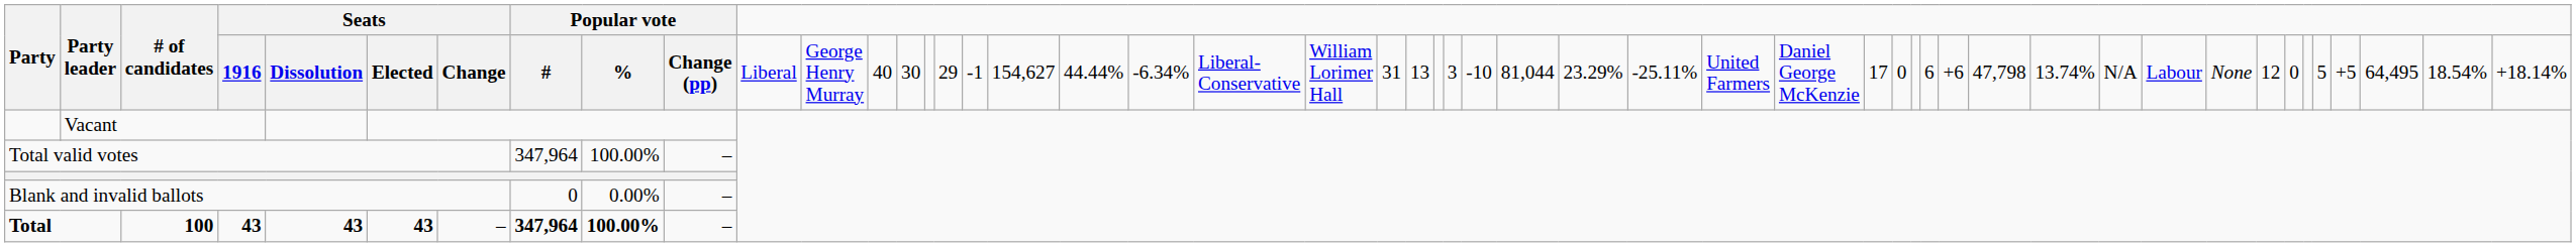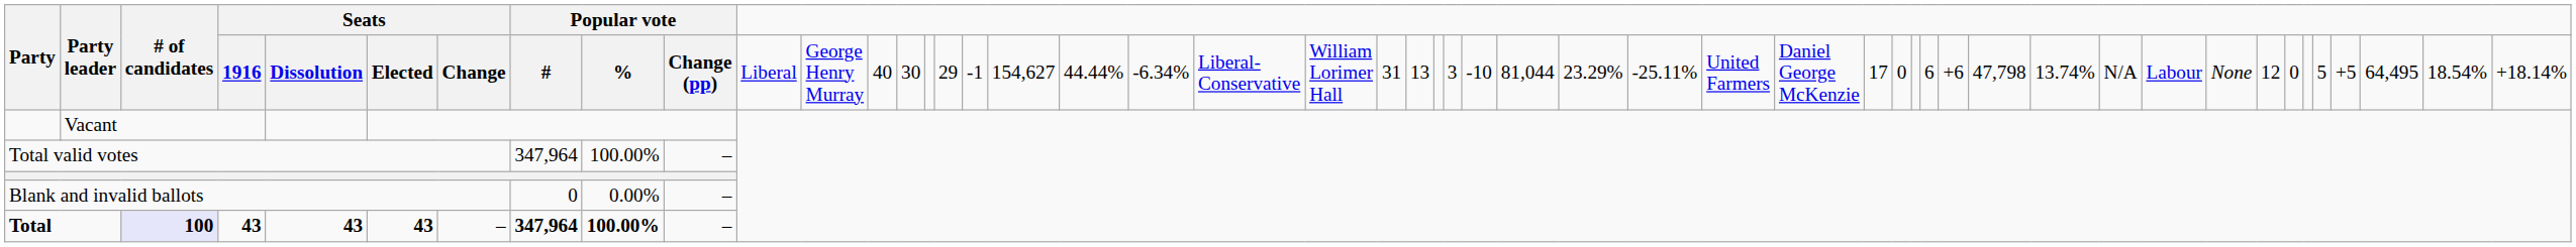Total | # of candidates: no background -> lavender background
